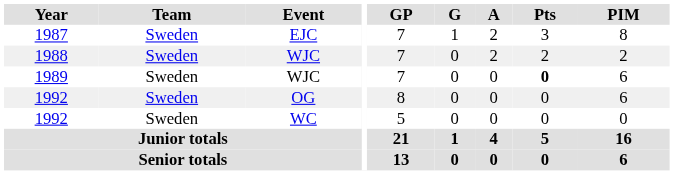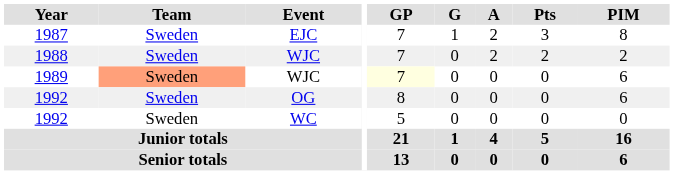1989 | Team: no background -> lightsalmon background
1989 | GP: no background -> lightyellow background
1989 | Pts: bold -> normal
